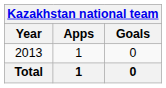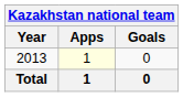2013 | Apps: no background -> lightyellow background
